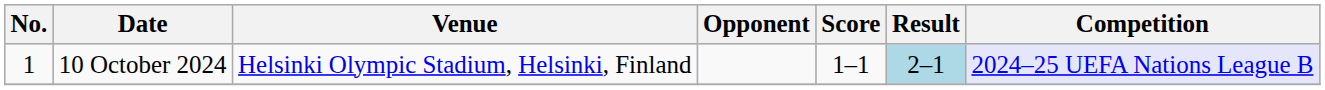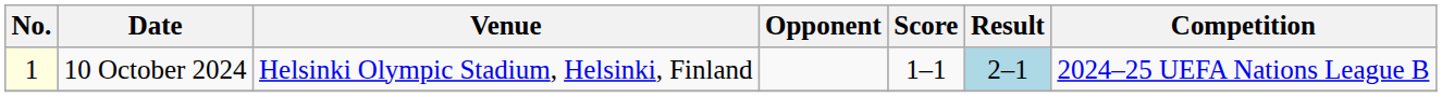10 October 2024 | No.: no background -> lightyellow background
10 October 2024 | Competition: lavender background -> no background
